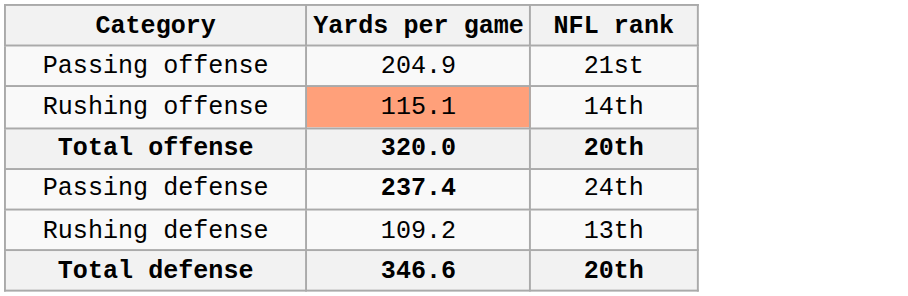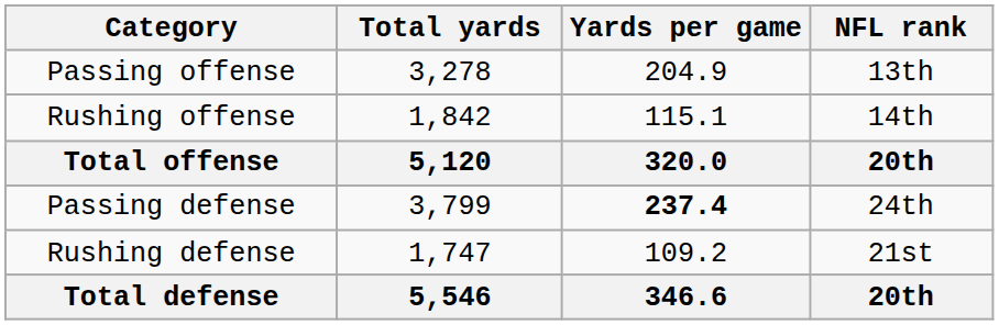+ column: Total yards | 3,278 | 1,842 | 5,120 | 3,799 | 1,747 | 5,546
Passing offense | NFL rank: 21st -> 13th
Rushing offense | Yards per game: lightsalmon background -> no background
Rushing defense | NFL rank: 13th -> 21st
